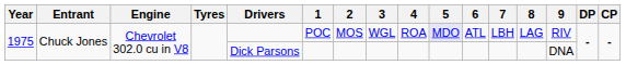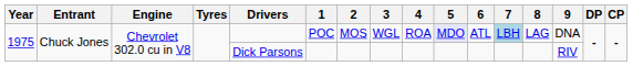row 2 | 7: no background -> lightblue background
row 2 | 9: RIV -> DNA
row 3 | 9: DNA -> RIV
